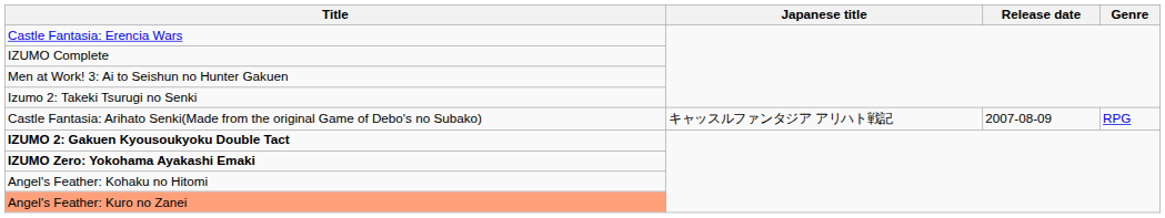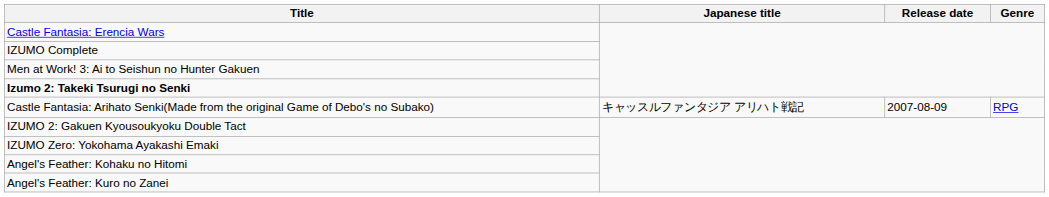Izumo 2: Takeki Tsurugi no Senki | Title: normal -> bold
IZUMO 2: Gakuen Kyousoukyoku Double Tact | Title: bold -> normal
IZUMO Zero: Yokohama Ayakashi Emaki | Title: bold -> normal
Angel's Feather: Kuro no Zanei | Title: lightsalmon background -> no background
